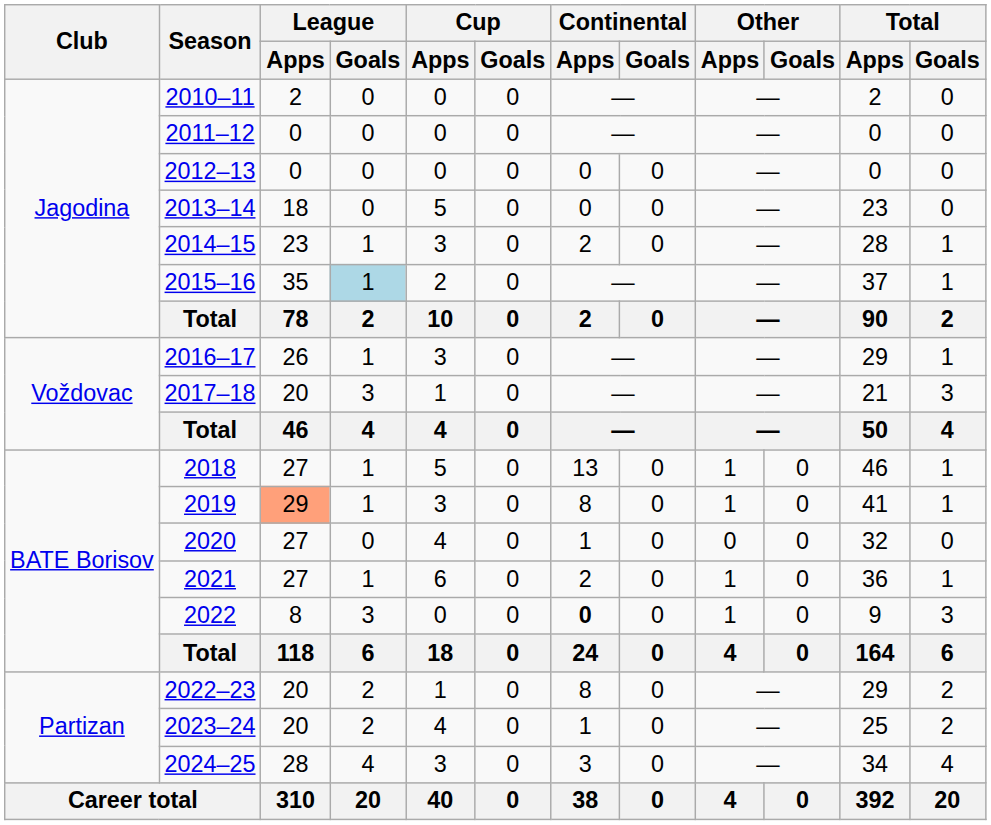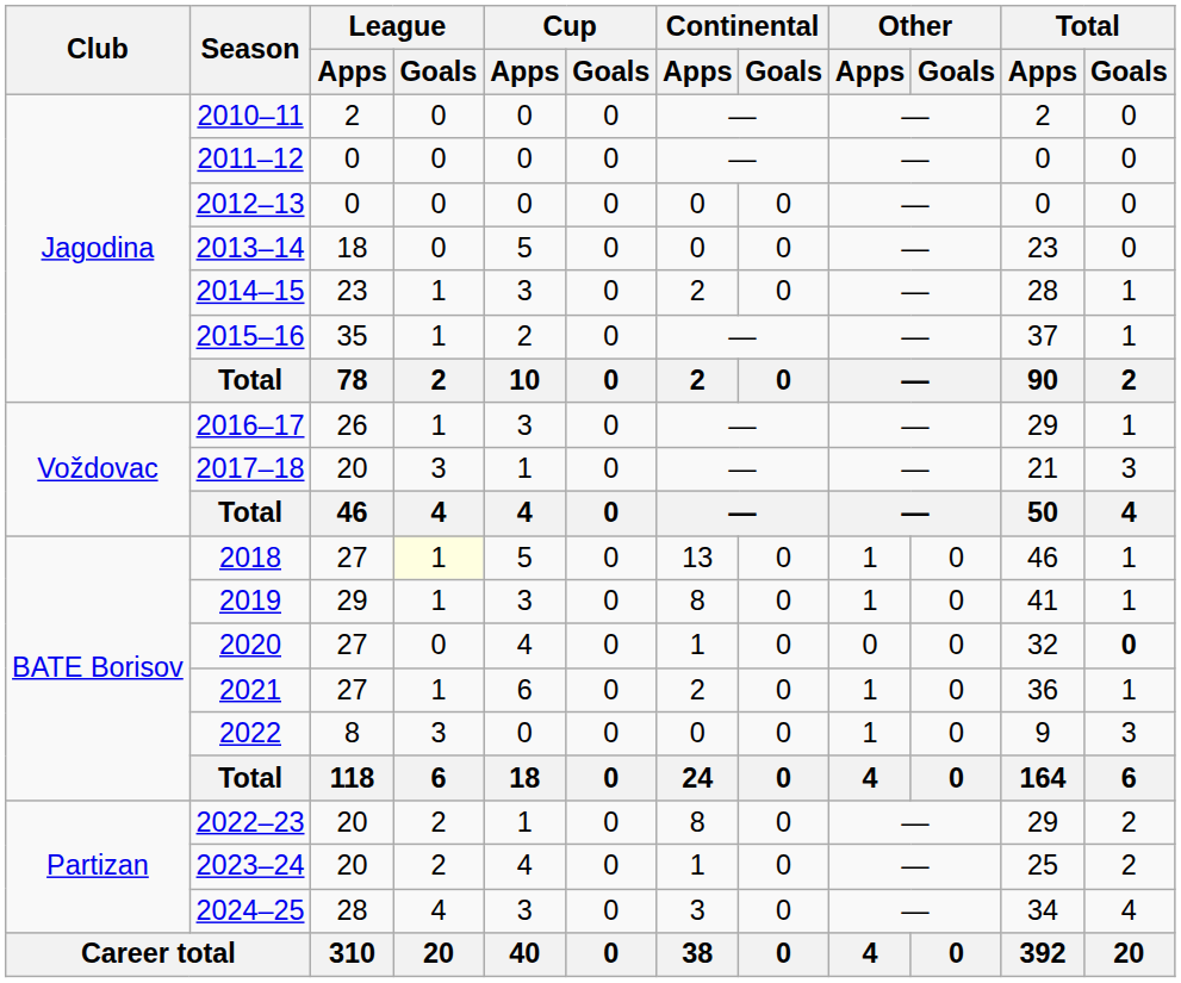2015–16 | League / Goals: lightblue background -> no background
2018 | League / Goals: no background -> lightyellow background
2019 | League / Apps: lightsalmon background -> no background
2020 | Total / Goals: normal -> bold
2022 | Continental / Apps: bold -> normal
